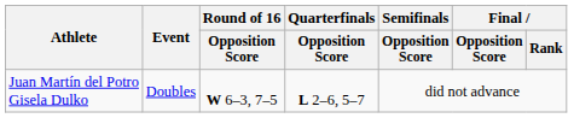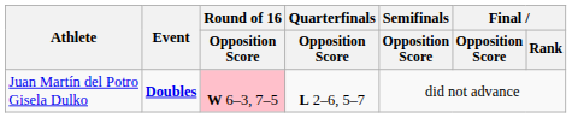Juan Martín del Potro Gisela Dulko | Event: normal -> bold
Juan Martín del Potro Gisela Dulko | Round of 16 / Opposition Score: no background -> pink background
